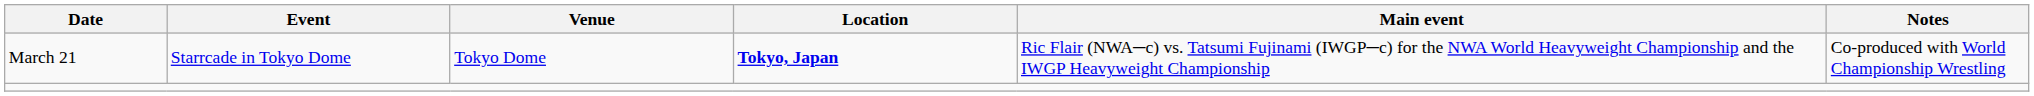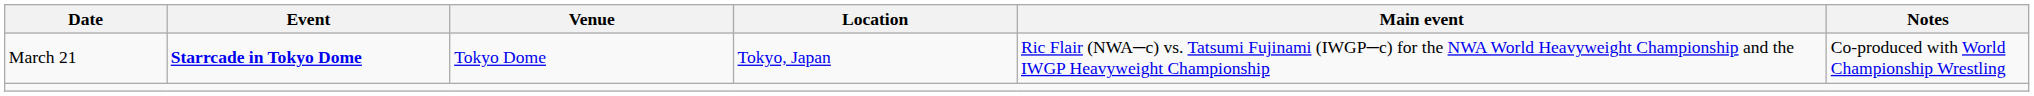March 21 | Event: normal -> bold
March 21 | Location: bold -> normal
